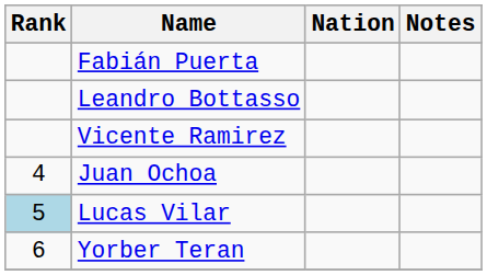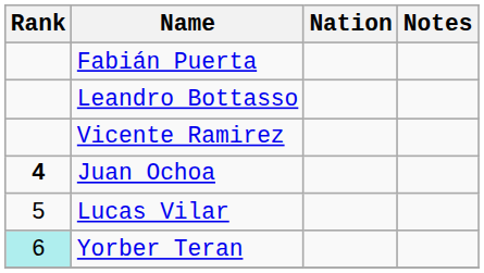Juan Ochoa | Rank: normal -> bold
Lucas Vilar | Rank: lightblue background -> no background
Yorber Teran | Rank: no background -> paleturquoise background
